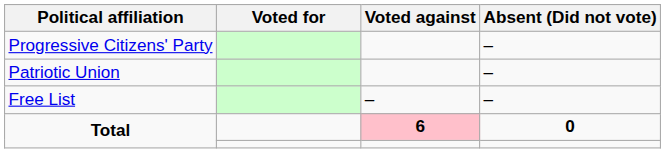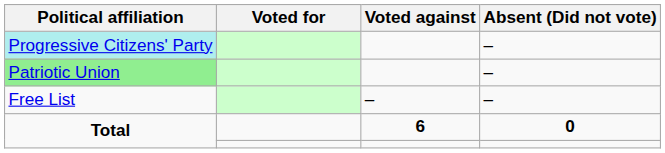Progressive Citizens' Party | Political affiliation: no background -> paleturquoise background
Patriotic Union | Political affiliation: no background -> lightgreen background
Total / 6 | Voted against: pink background -> no background
